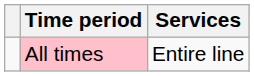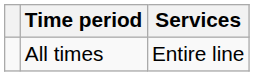row 2 | Time period: pink background -> no background
